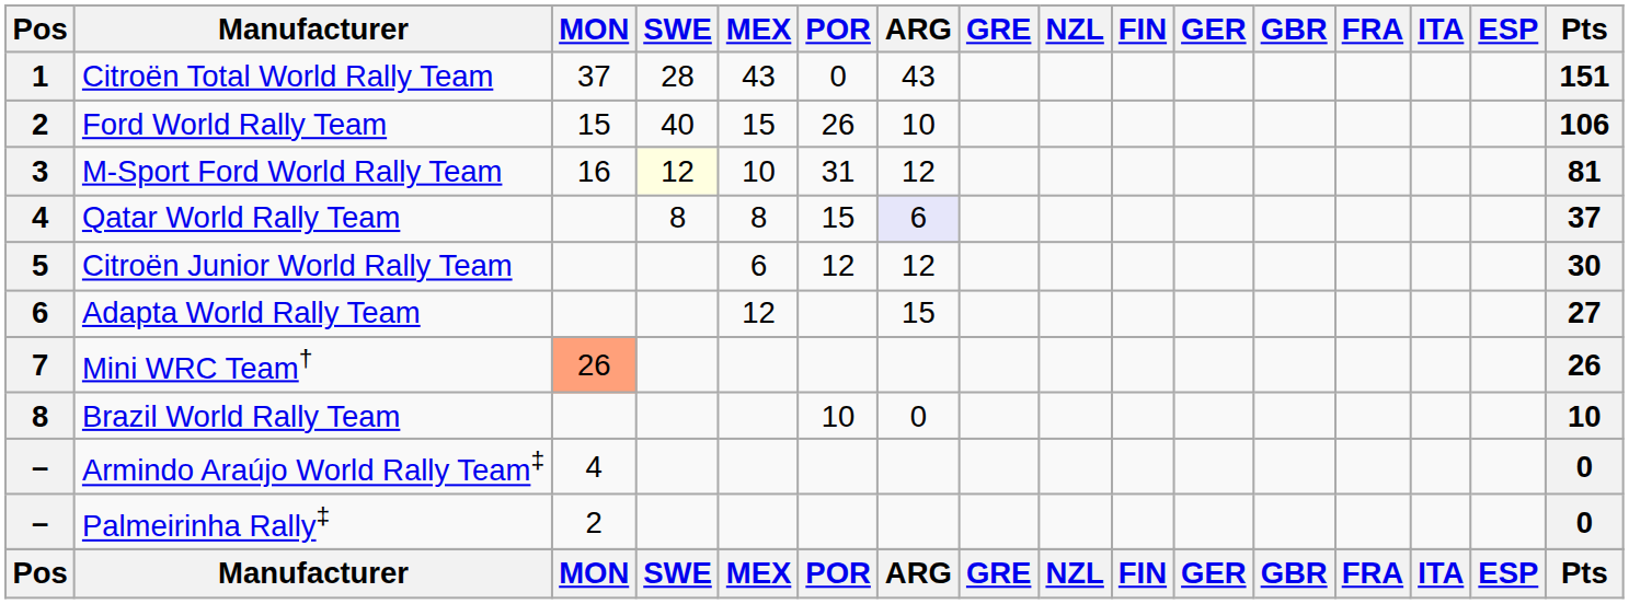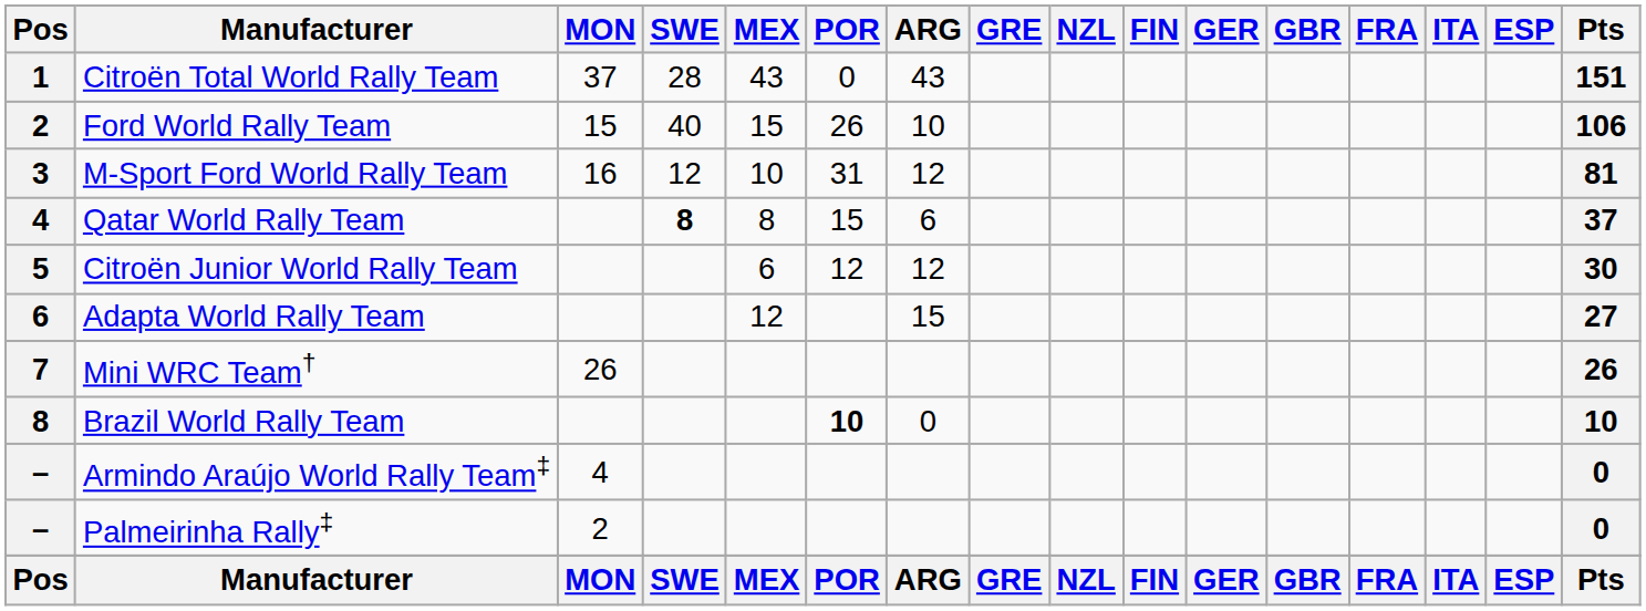M-Sport Ford World Rally Team | SWE: lightyellow background -> no background
Qatar World Rally Team | SWE: normal -> bold
Qatar World Rally Team | ARG: lavender background -> no background
Mini WRC Team† | MON: lightsalmon background -> no background
Brazil World Rally Team | POR: normal -> bold
